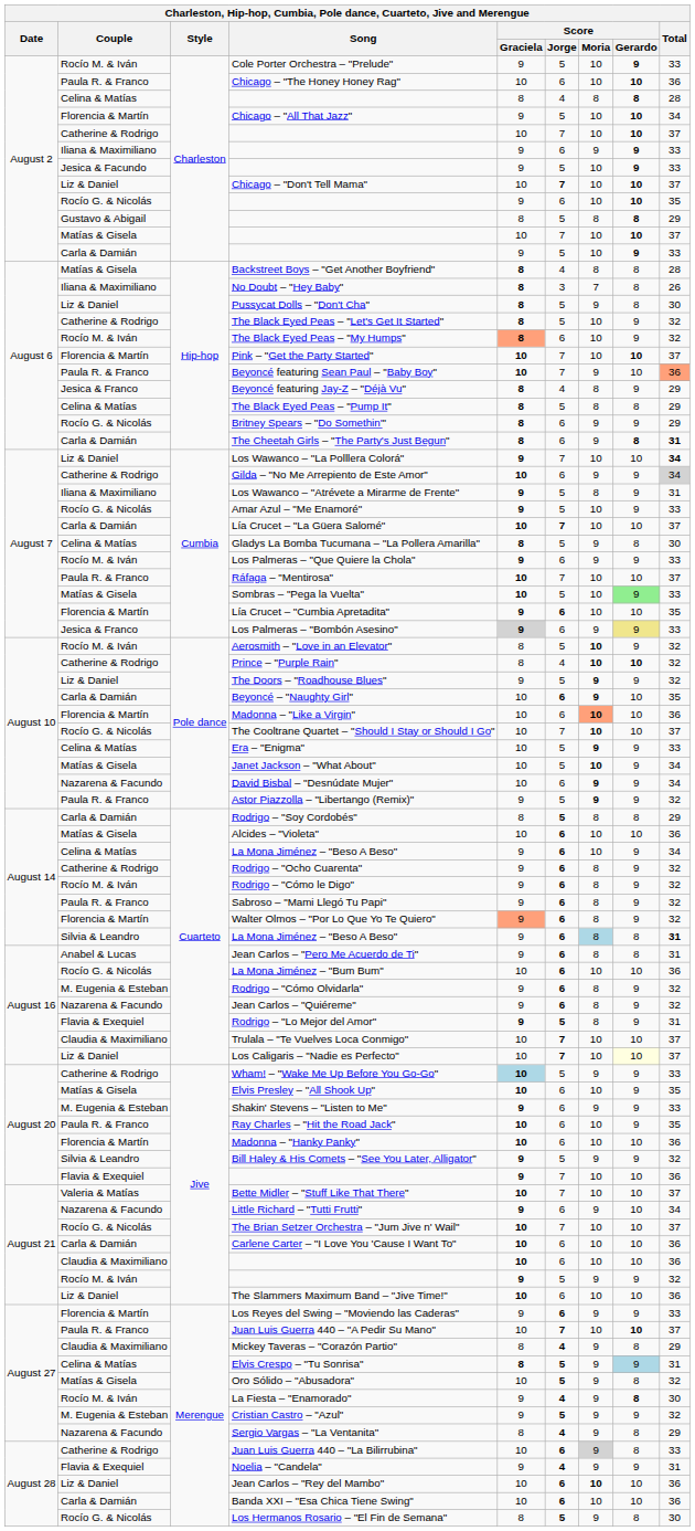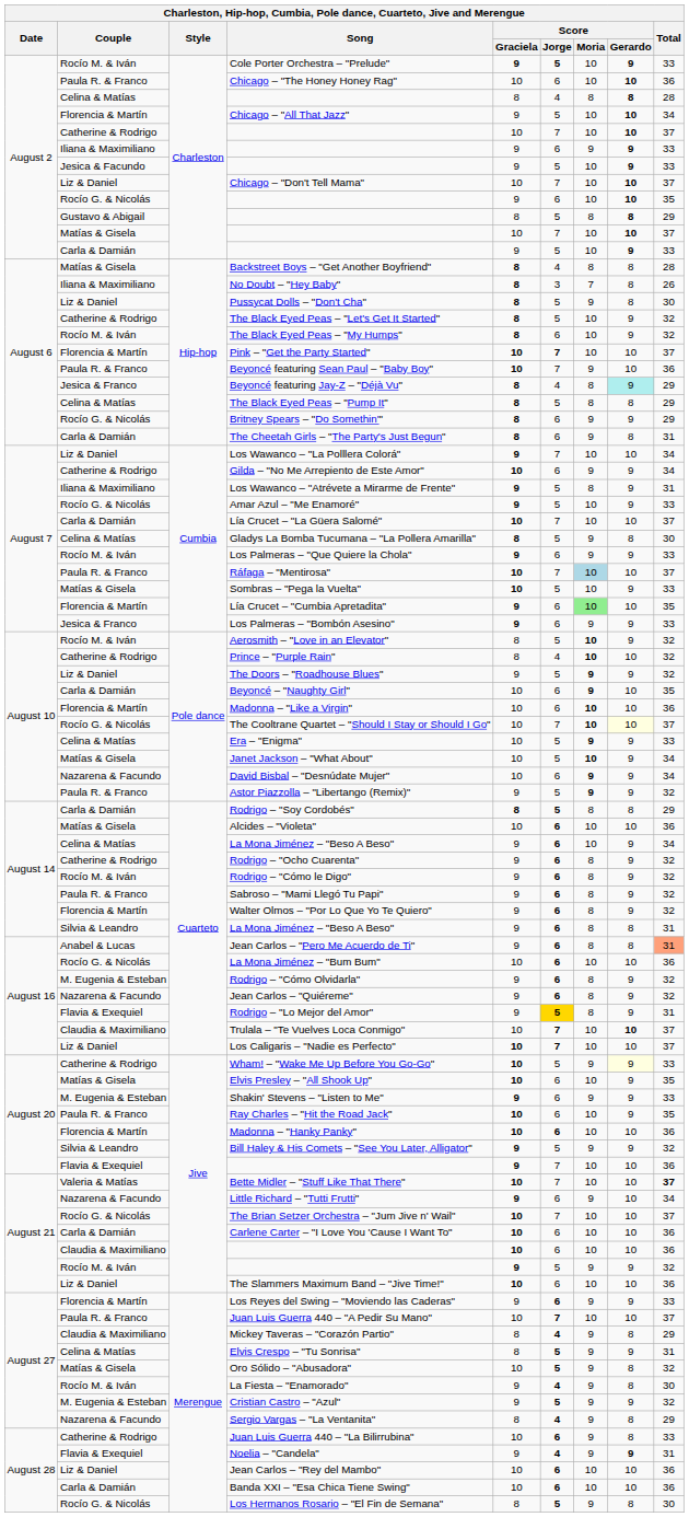Cole Porter Orchestra – "Prelude" | Score / Graciela: normal -> bold
Cole Porter Orchestra – "Prelude" | Score / Jorge: normal -> bold
Chicago – "Don't Tell Mama" | Score / Jorge: bold -> normal
The Black Eyed Peas – "My Humps" | Score / Graciela: lightsalmon background -> no background
Pink – "Get the Party Started" | Score / Jorge: normal -> bold
Pink – "Get the Party Started" | Score / Gerardo: bold -> normal
Beyoncé featuring Sean Paul – "Baby Boy" | Total: lightsalmon background -> no background
Beyoncé featuring Jay-Z – "Déjà Vu" | Score / Gerardo: no background -> paleturquoise background
The Cheetah Girls – "The Party's Just Begun" | Score / Gerardo: bold -> normal
The Cheetah Girls – "The Party's Just Begun" | Total: bold -> normal
Los Wawanco – "La Polllera Colorá" | Total: bold -> normal
Gilda – "No Me Arrepiento de Este Amor" | Total: lightgrey background -> no background
Lía Crucet – "La Güera Salomé" | Score / Jorge: bold -> normal
Ráfaga – "Mentirosa" | Score / Moria: no background -> lightblue background
Sombras – "Pega la Vuelta" | Score / Gerardo: lightgreen background -> no background
Lía Crucet – "Cumbia Apretadita" | Score / Jorge: bold -> normal
Lía Crucet – "Cumbia Apretadita" | Score / Moria: no background -> lightgreen background
Los Palmeras – "Bombón Asesino" | Score / Graciela: lightgrey background -> no background
Los Palmeras – "Bombón Asesino" | Score / Gerardo: khaki background -> no background
Prince – "Purple Rain" | Score / Gerardo: bold -> normal
Beyoncé – "Naughty Girl" | Score / Jorge: bold -> normal
Madonna – "Like a Virgin" | Score / Moria: lightsalmon background -> no background
The Cooltrane Quartet – "Should I Stay or Should I Go" | Score / Gerardo: no background -> lightyellow background
Rodrigo – "Soy Cordobés" | Score / Graciela: normal -> bold
Walter Olmos – "Por Lo Que Yo Te Quiero" | Score / Graciela: lightsalmon background -> no background
Silvia & Leandro / La Mona Jiménez – "Beso A Beso" | Score / Moria: lightblue background -> no background
Silvia & Leandro / La Mona Jiménez – "Beso A Beso" | Total: bold -> normal
Jean Carlos – "Pero Me Acuerdo de Ti" | Total: no background -> lightsalmon background
Rodrigo – "Lo Mejor del Amor" | Score / Graciela: bold -> normal
Rodrigo – "Lo Mejor del Amor" | Score / Jorge: no background -> gold background
Trulala – "Te Vuelves Loca Conmigo" | Score / Gerardo: normal -> bold
Los Caligaris – "Nadie es Perfecto" | Score / Graciela: normal -> bold
Los Caligaris – "Nadie es Perfecto" | Score / Gerardo: lightyellow background -> no background
Wham! – "Wake Me Up Before You Go-Go" | Score / Graciela: lightblue background -> no background
Wham! – "Wake Me Up Before You Go-Go" | Score / Gerardo: no background -> lightyellow background
Madonna – "Hanky Panky" | Score / Jorge: normal -> bold
Bette Midler – "Stuff Like That There" | Total: normal -> bold
Juan Luis Guerra 440 – "A Pedir Su Mano" | Score / Gerardo: bold -> normal
Elvis Crespo – "Tu Sonrisa" | Score / Graciela: bold -> normal
Elvis Crespo – "Tu Sonrisa" | Score / Gerardo: lightblue background -> no background
La Fiesta – "Enamorado" | Score / Gerardo: bold -> normal
Juan Luis Guerra 440 – "La Bilirrubina" | Score / Moria: lightgrey background -> no background
Noelia – "Candela" | Score / Gerardo: normal -> bold
Jean Carlos – "Rey del Mambo" | Score / Moria: bold -> normal
